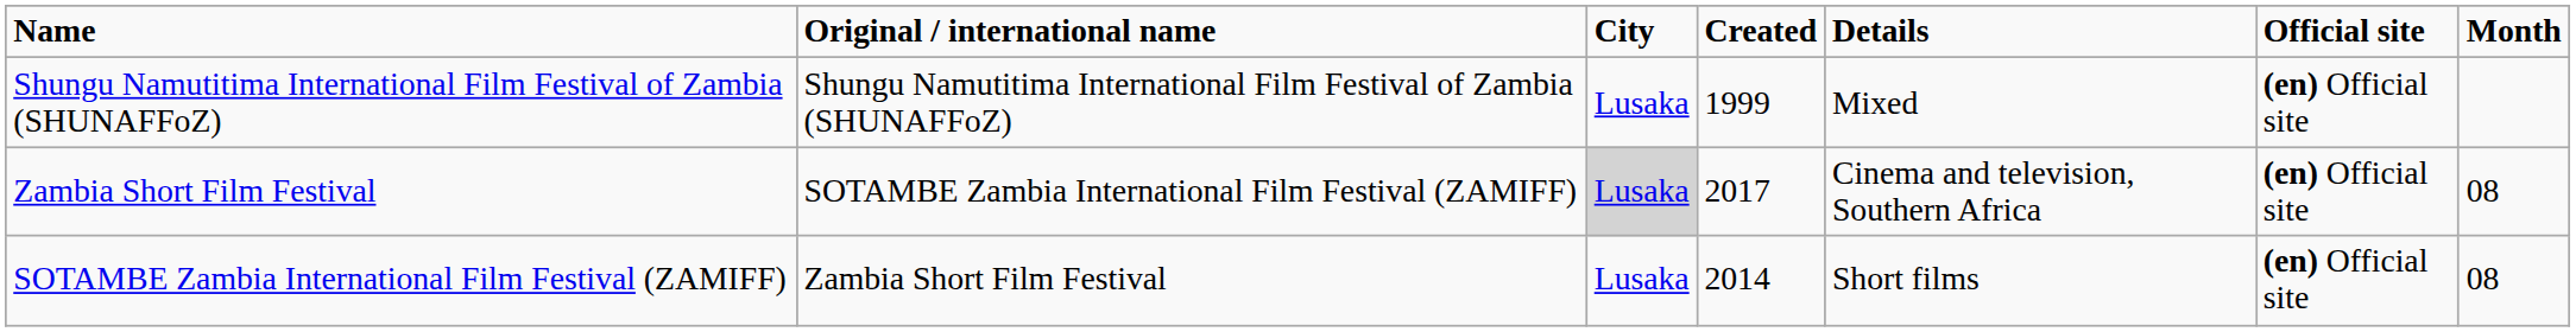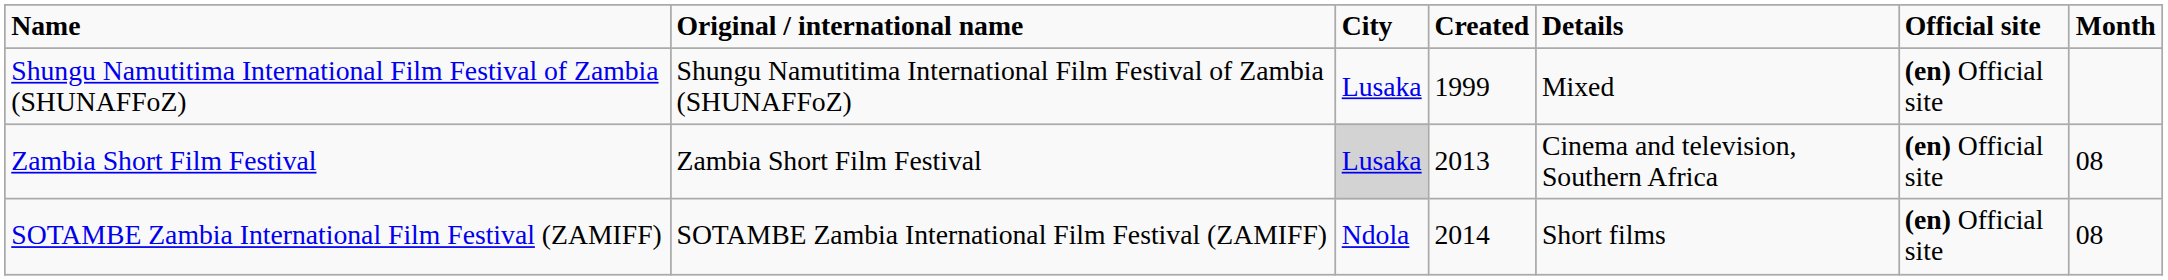row 3 | Original / international name: SOTAMBE Zambia International Film Festival (ZAMIFF) -> Zambia Short Film Festival
row 3 | Created: 2017 -> 2013
row 4 | Original / international name: Zambia Short Film Festival -> SOTAMBE Zambia International Film Festival (ZAMIFF)
row 4 | City: Lusaka -> Ndola
